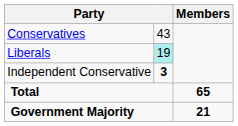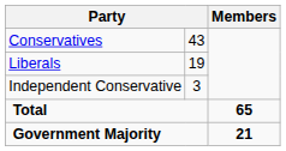Liberals | column 2: paleturquoise background -> no background
Independent Conservative | column 2: bold -> normal
